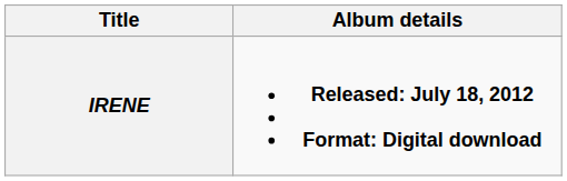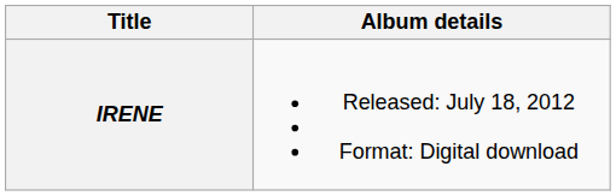IRENE | Album details: bold -> normal
